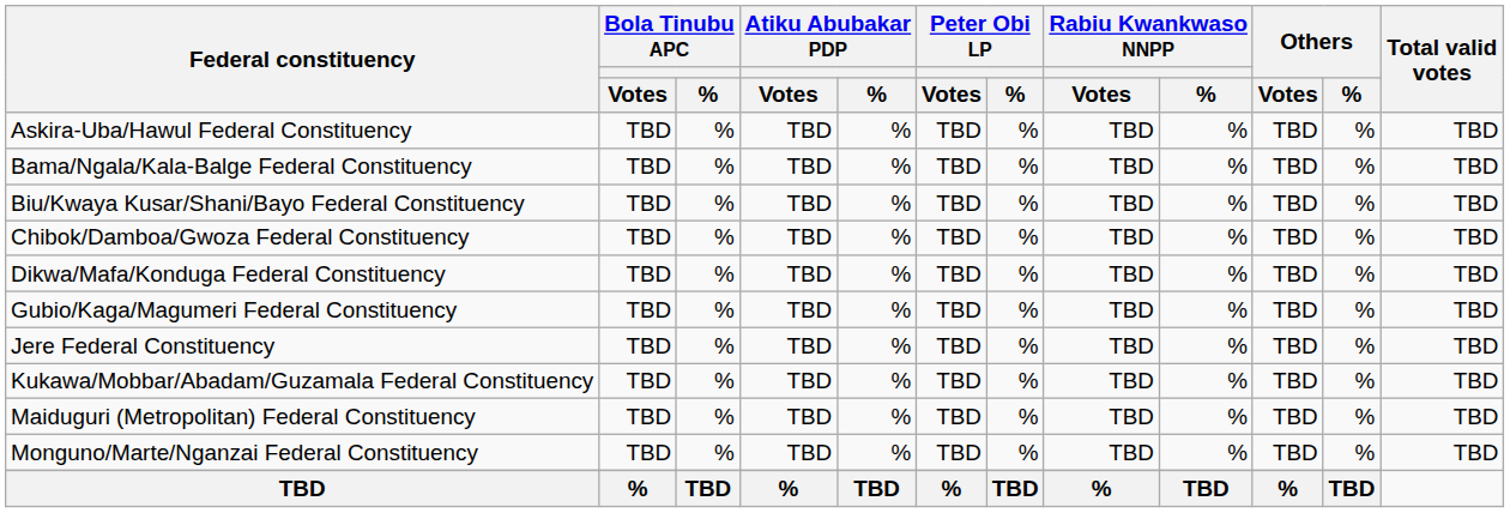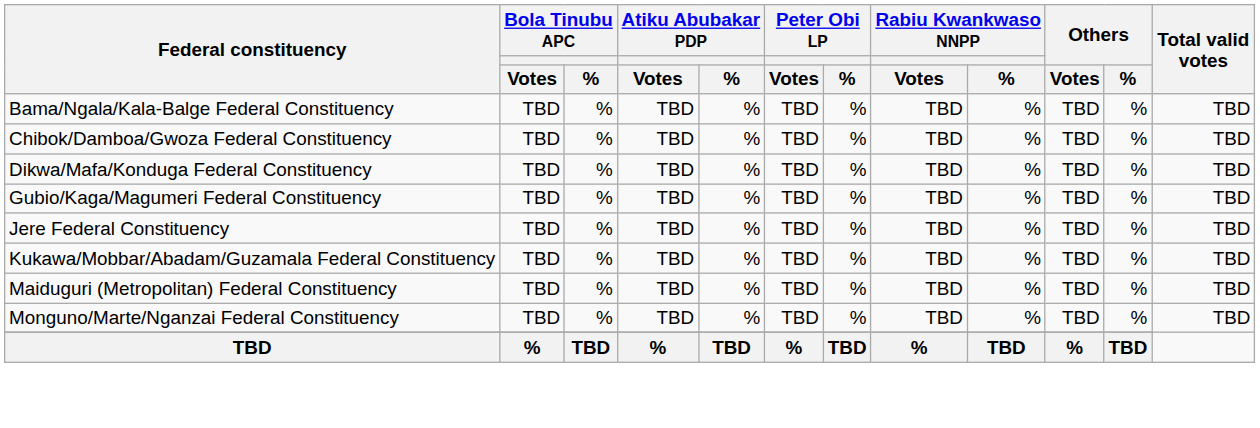- row: Askira-Uba/Hawul Federal Constituency | TBD | % | TBD | % | TBD | % | TBD | % | TBD | % | TBD
- row: Biu/Kwaya Kusar/Shani/Bayo Federal Constituency | TBD | % | TBD | % | TBD | % | TBD | % | TBD | % | TBD
